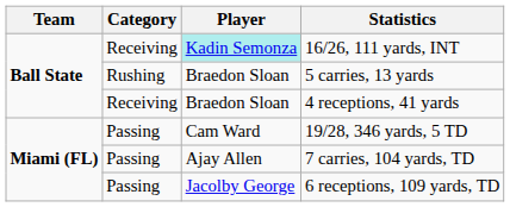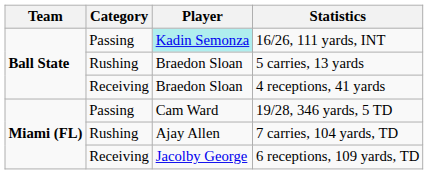16/26, 111 yards, INT | Category: Receiving -> Passing
7 carries, 104 yards, TD | Category: Passing -> Rushing
6 receptions, 109 yards, TD | Category: Passing -> Receiving
